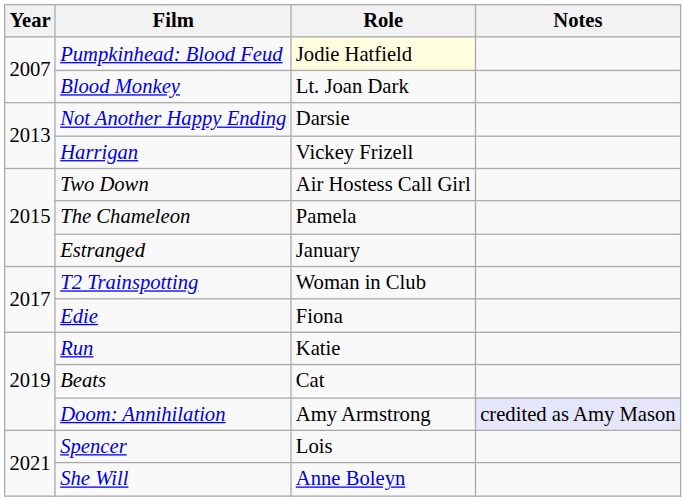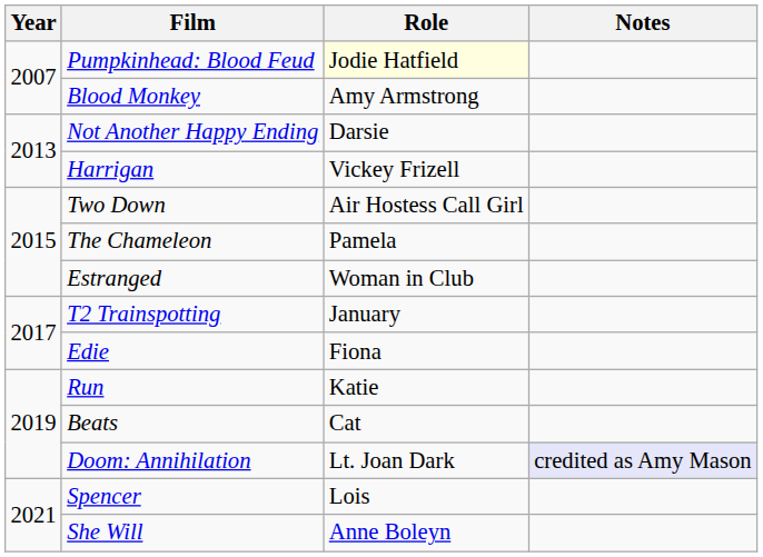Blood Monkey | Role: Lt. Joan Dark -> Amy Armstrong
Estranged | Role: January -> Woman in Club
T2 Trainspotting | Role: Woman in Club -> January
Doom: Annihilation | Role: Amy Armstrong -> Lt. Joan Dark
